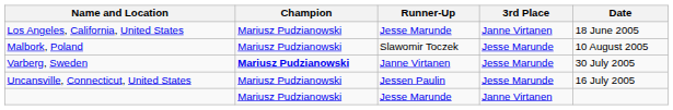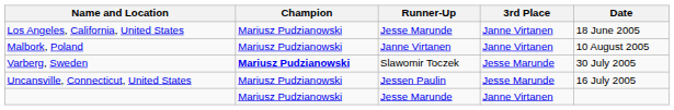Malbork, Poland | Runner-Up: Slawomir Toczek -> Janne Virtanen
Malbork, Poland | 3rd Place: Jesse Marunde -> Janne Virtanen
Varberg, Sweden | Runner-Up: Janne Virtanen -> Slawomir Toczek
